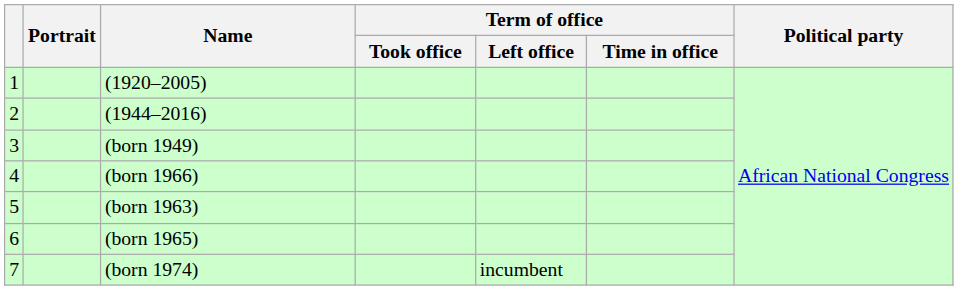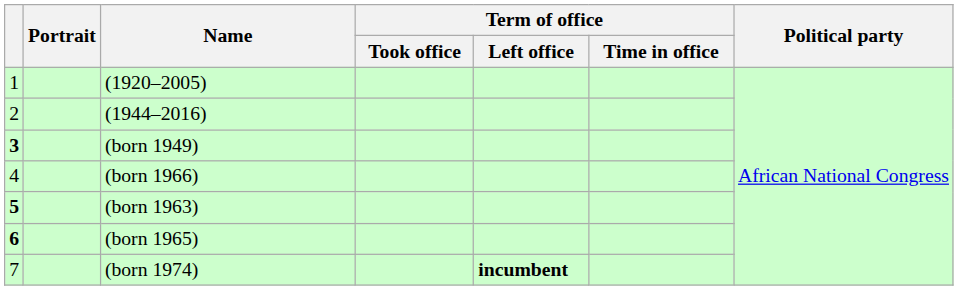(born 1949) | column 1: normal -> bold
(born 1963) | column 1: normal -> bold
(born 1965) | column 1: normal -> bold
(born 1974) | Term of office / Left office: normal -> bold
